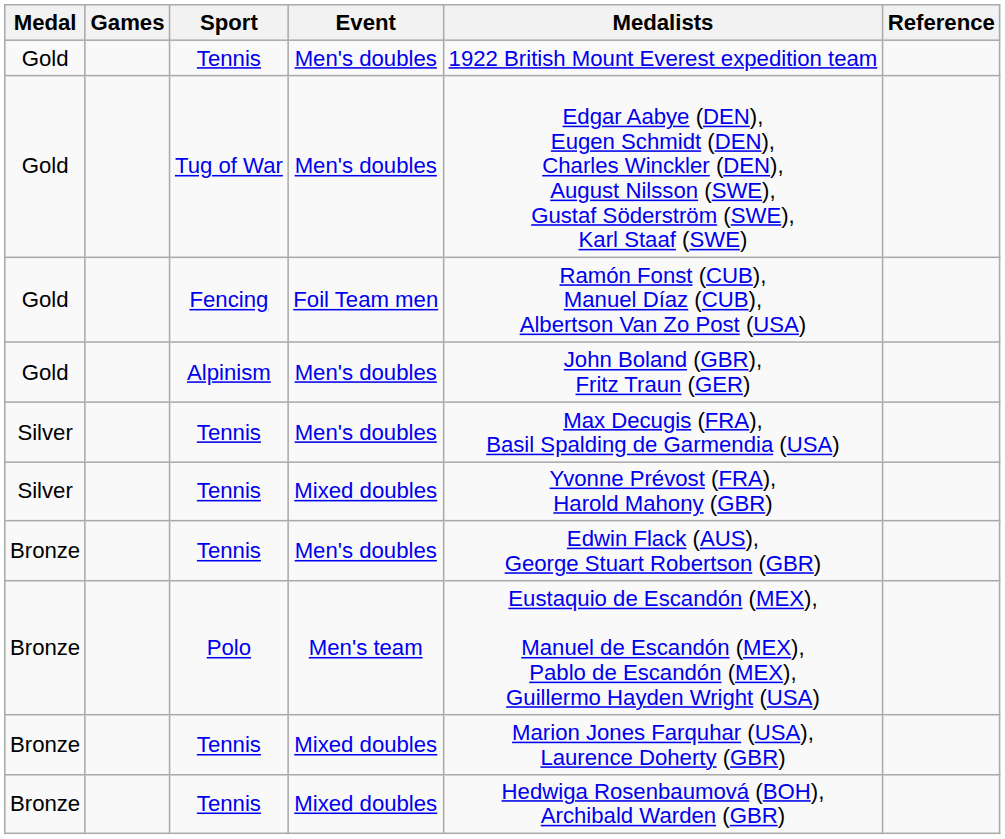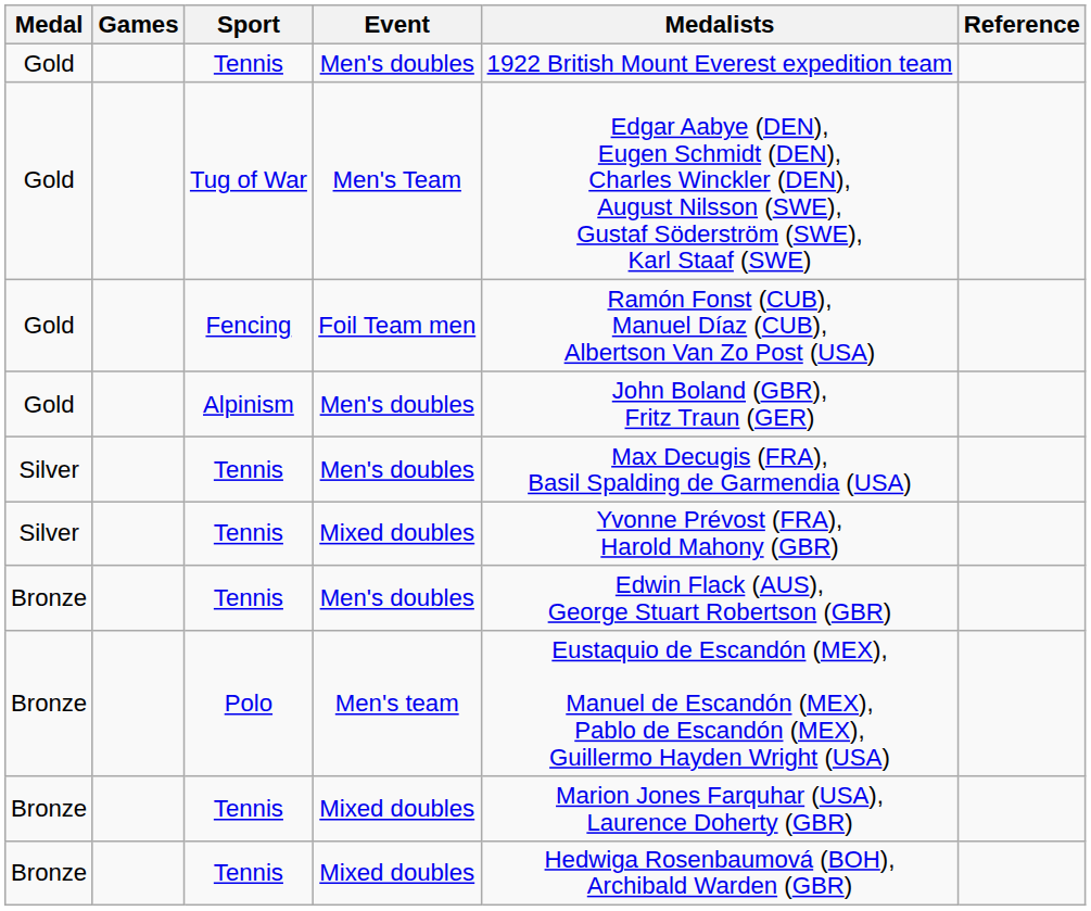Tug of War | Event: Men's doubles -> Men's Team
